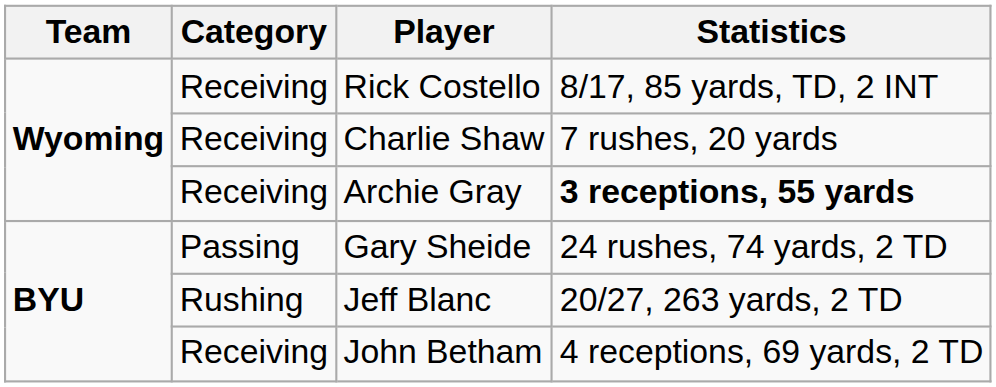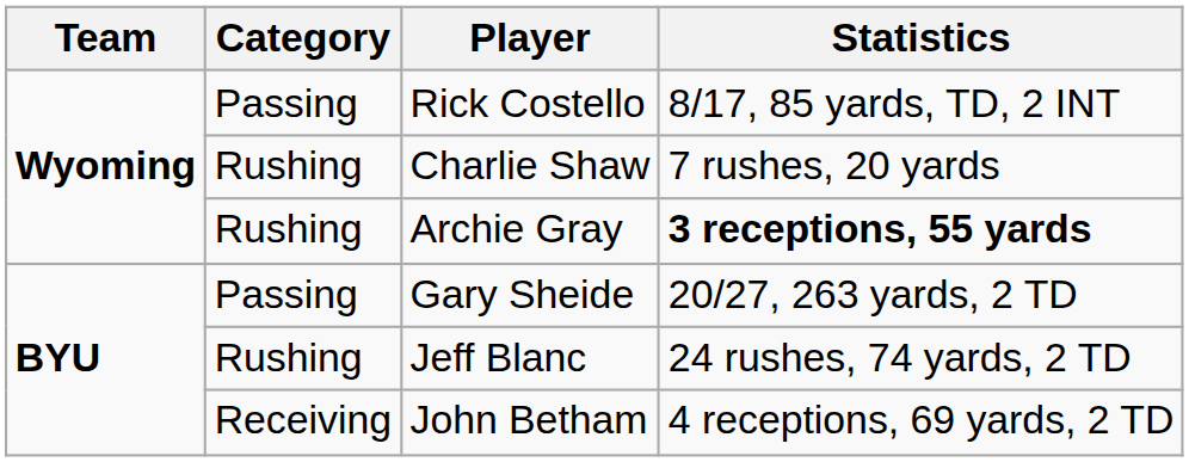Rick Costello | Category: Receiving -> Passing
Charlie Shaw | Category: Receiving -> Rushing
Archie Gray | Category: Receiving -> Rushing
Gary Sheide | Statistics: 24 rushes, 74 yards, 2 TD -> 20/27, 263 yards, 2 TD
Jeff Blanc | Statistics: 20/27, 263 yards, 2 TD -> 24 rushes, 74 yards, 2 TD
